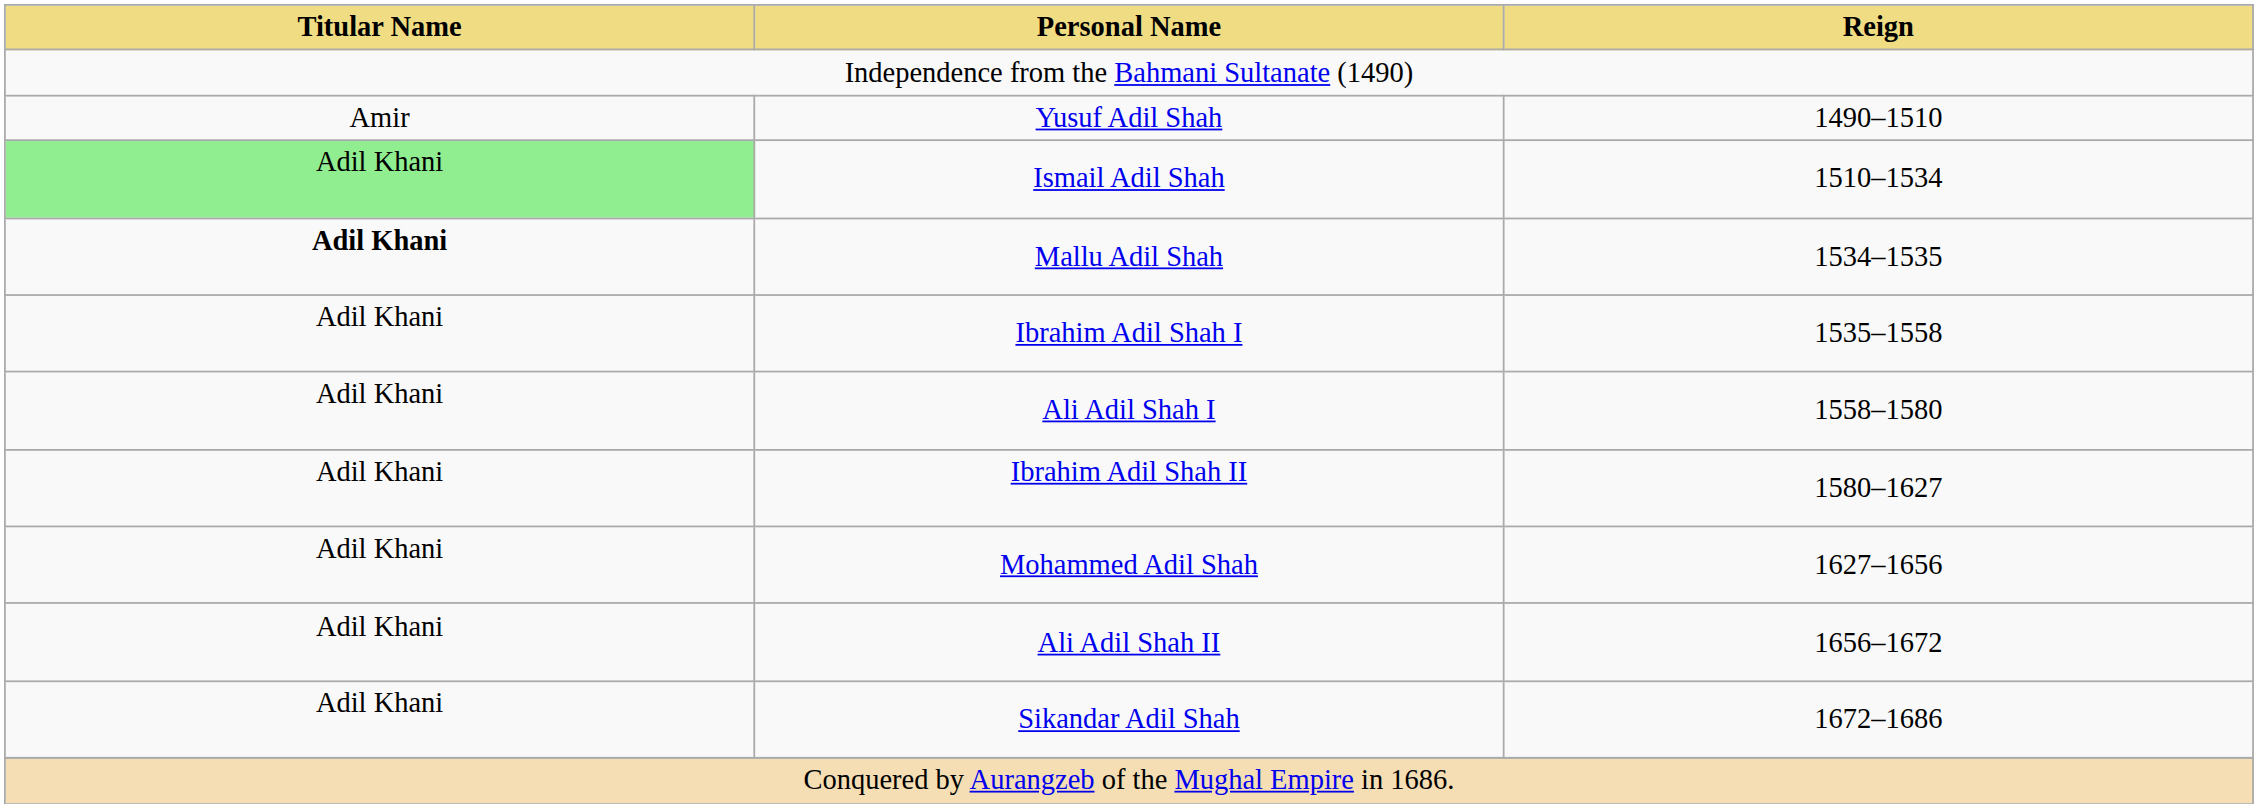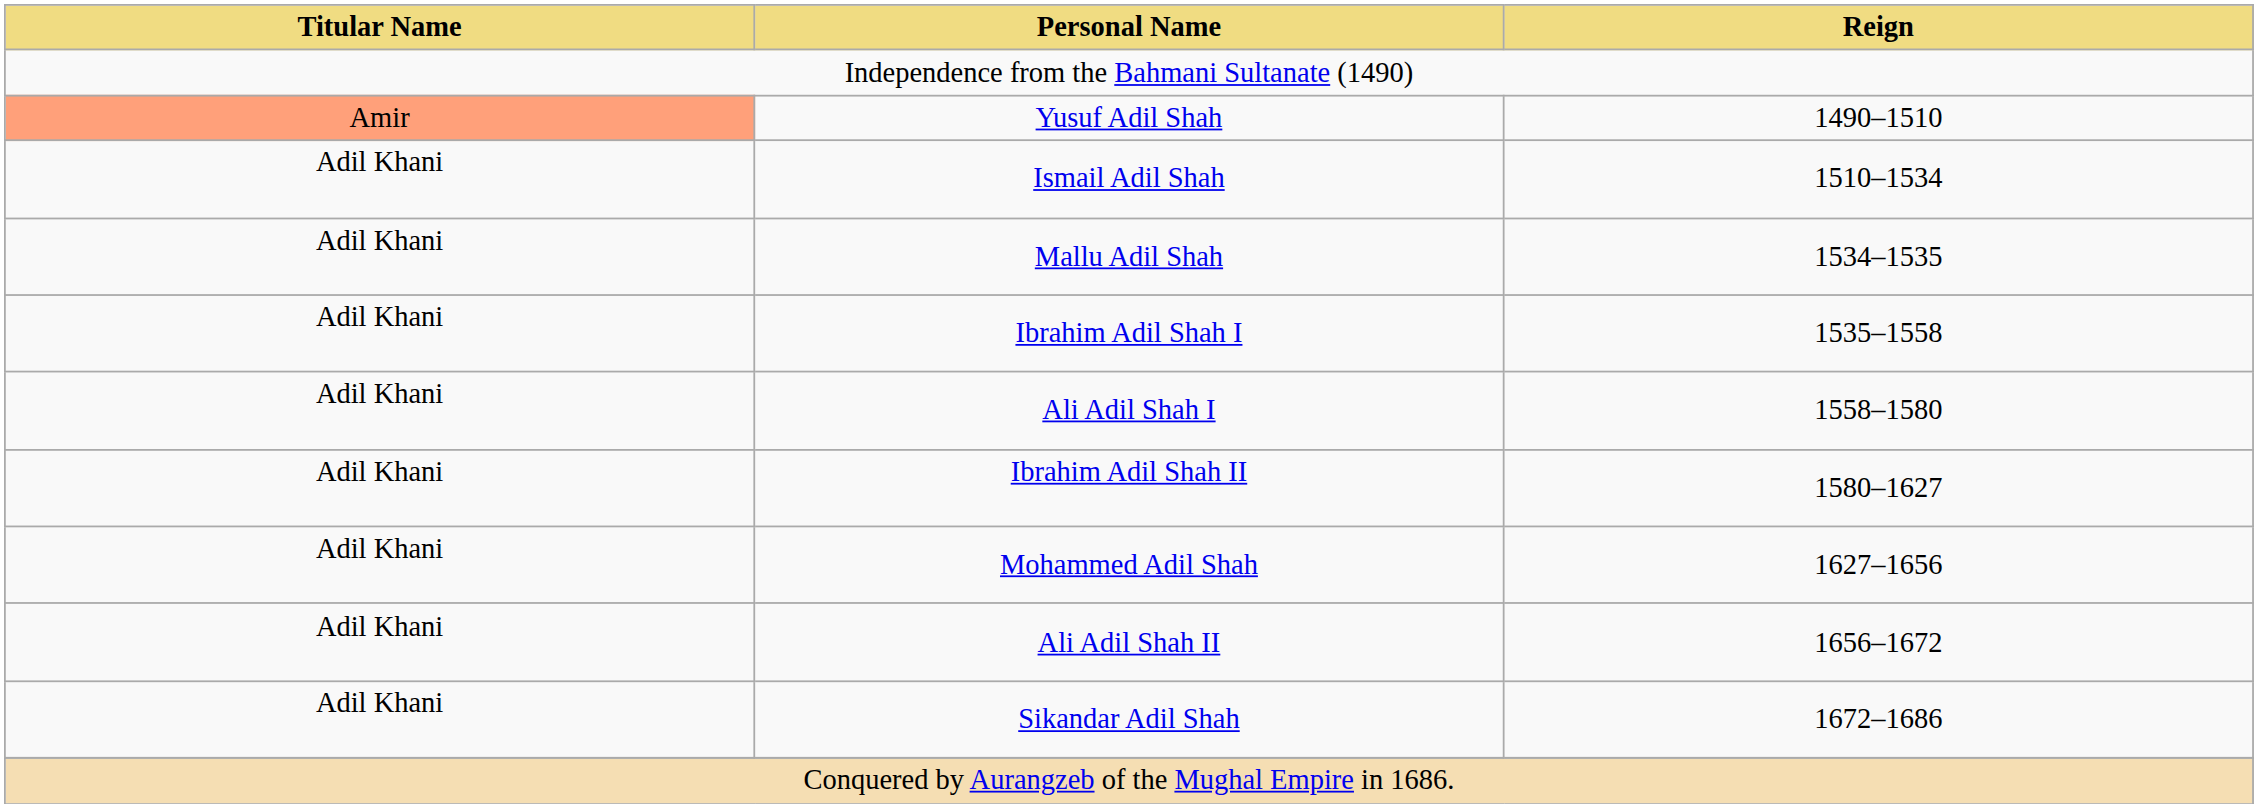Yusuf Adil Shah | Titular Name: no background -> lightsalmon background
Ismail Adil Shah | Titular Name: lightgreen background -> no background
Mallu Adil Shah | Titular Name: bold -> normal
